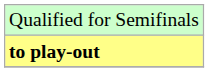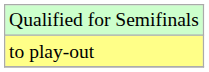row 2 | column 1: bold -> normal
